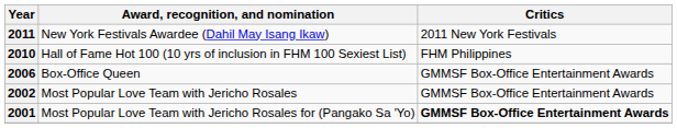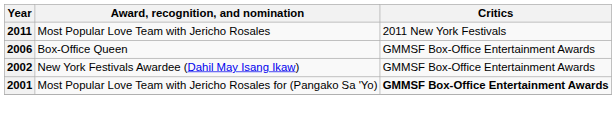2011 | Award, recognition, and nomination: New York Festivals Awardee (Dahil May Isang Ikaw) -> Most Popular Love Team with Jericho Rosales
- row: 2010 | Hall of Fame Hot 100 (10 yrs of inclusion in FHM 100 Sexiest List) | FHM Philippines
2002 | Award, recognition, and nomination: Most Popular Love Team with Jericho Rosales -> New York Festivals Awardee (Dahil May Isang Ikaw)
